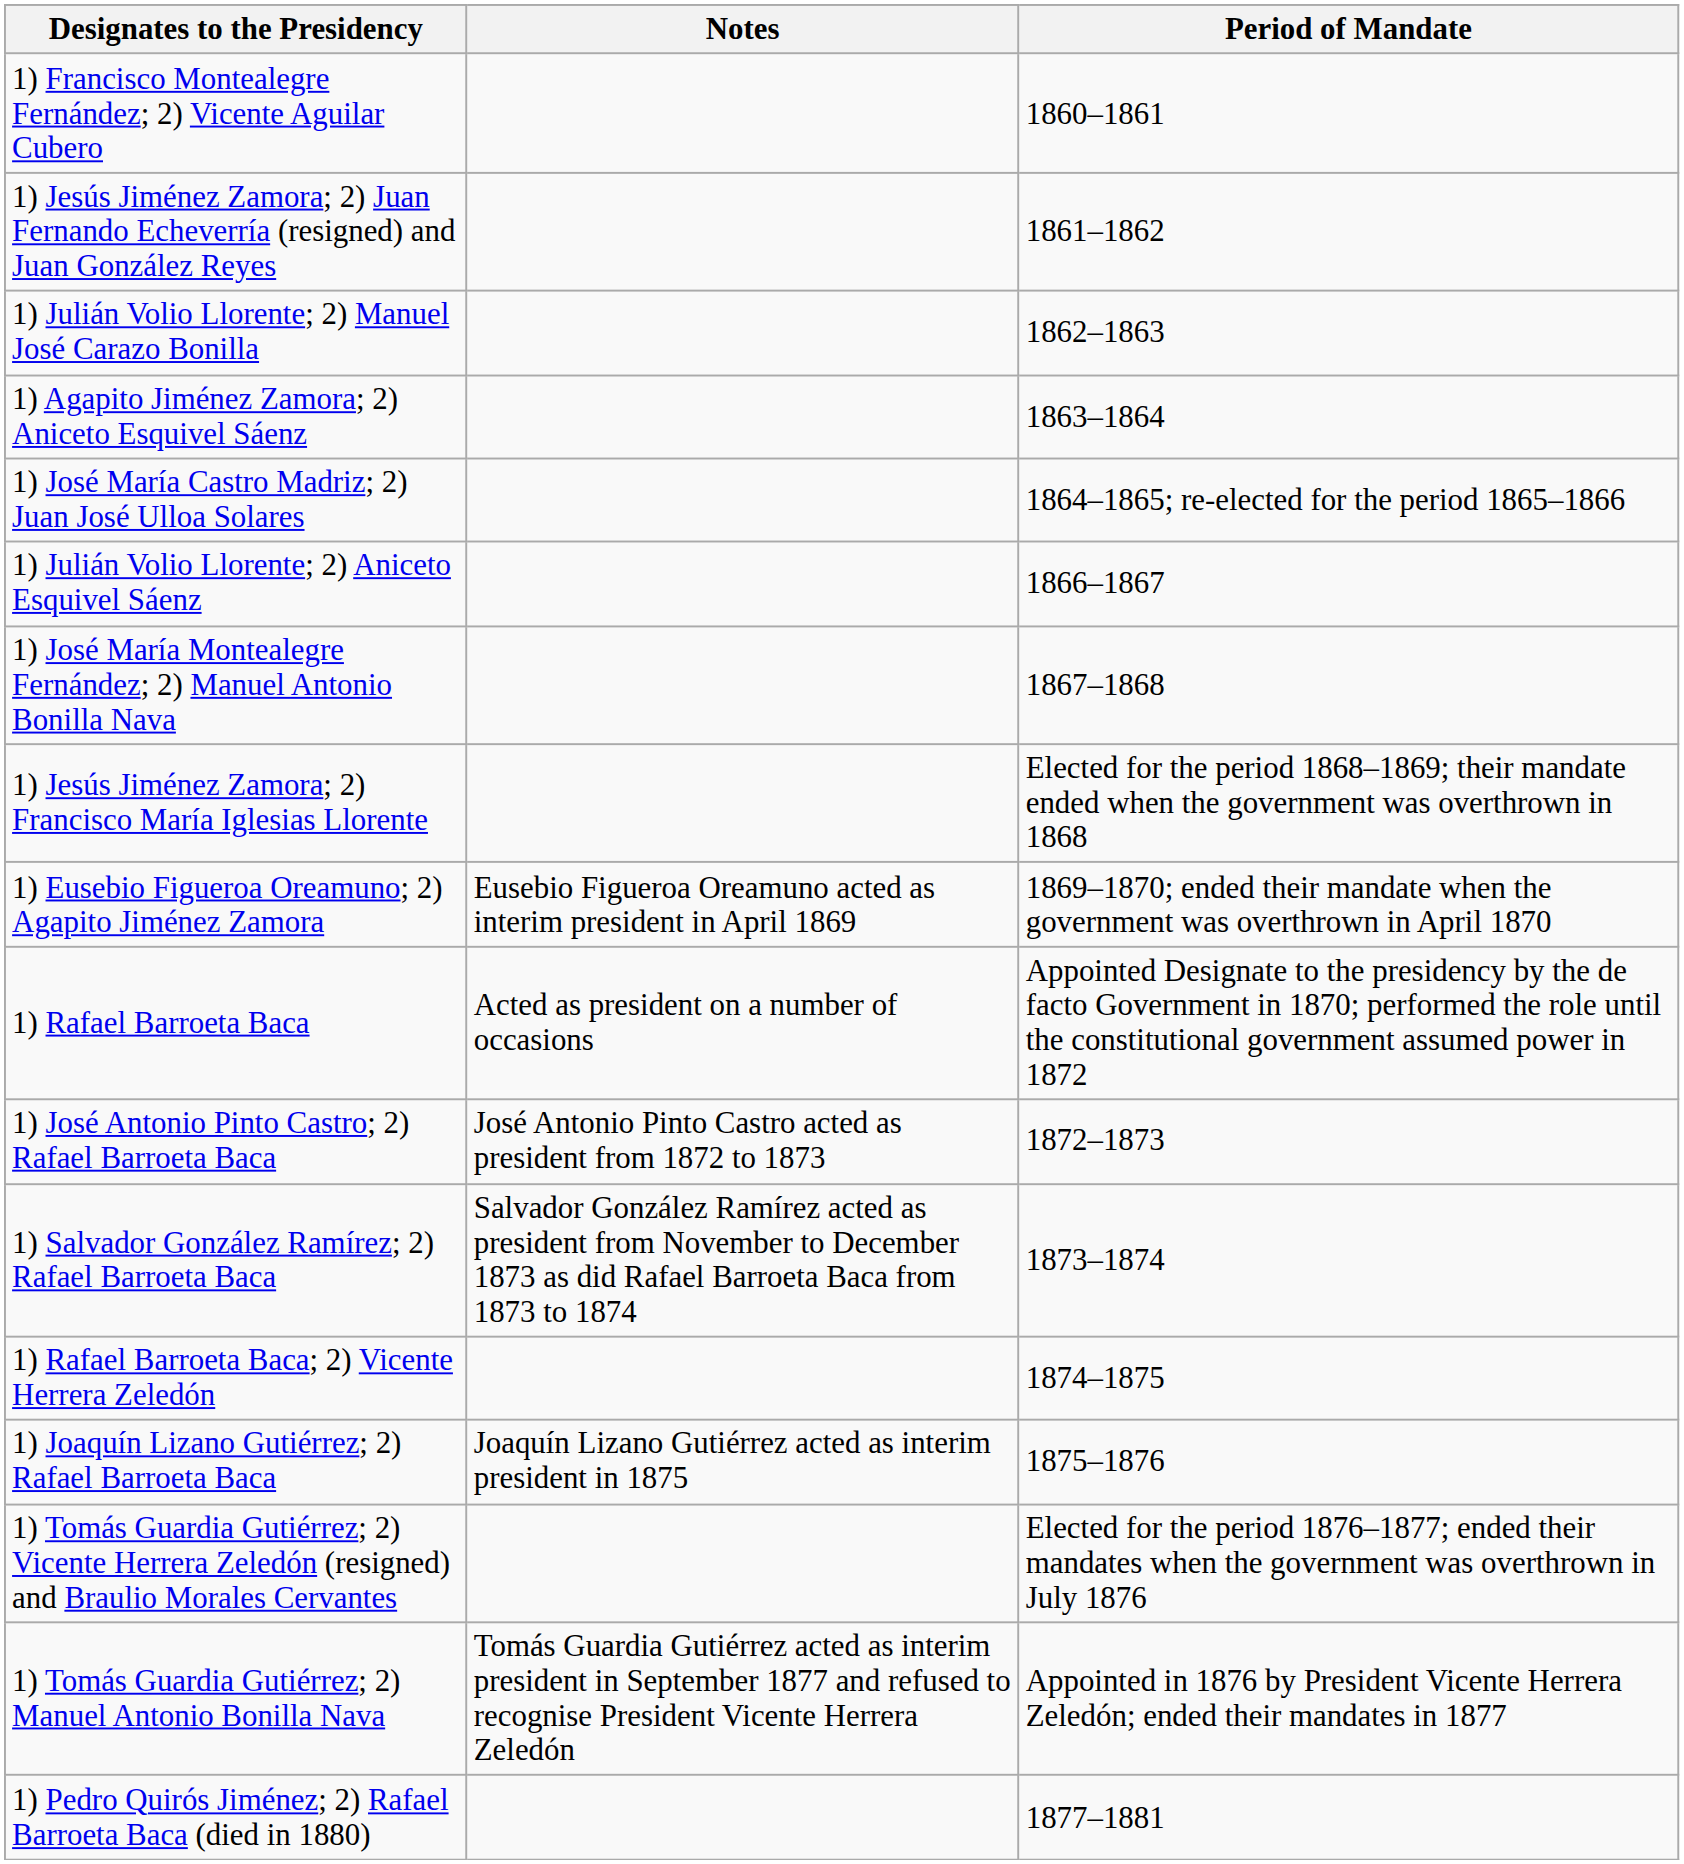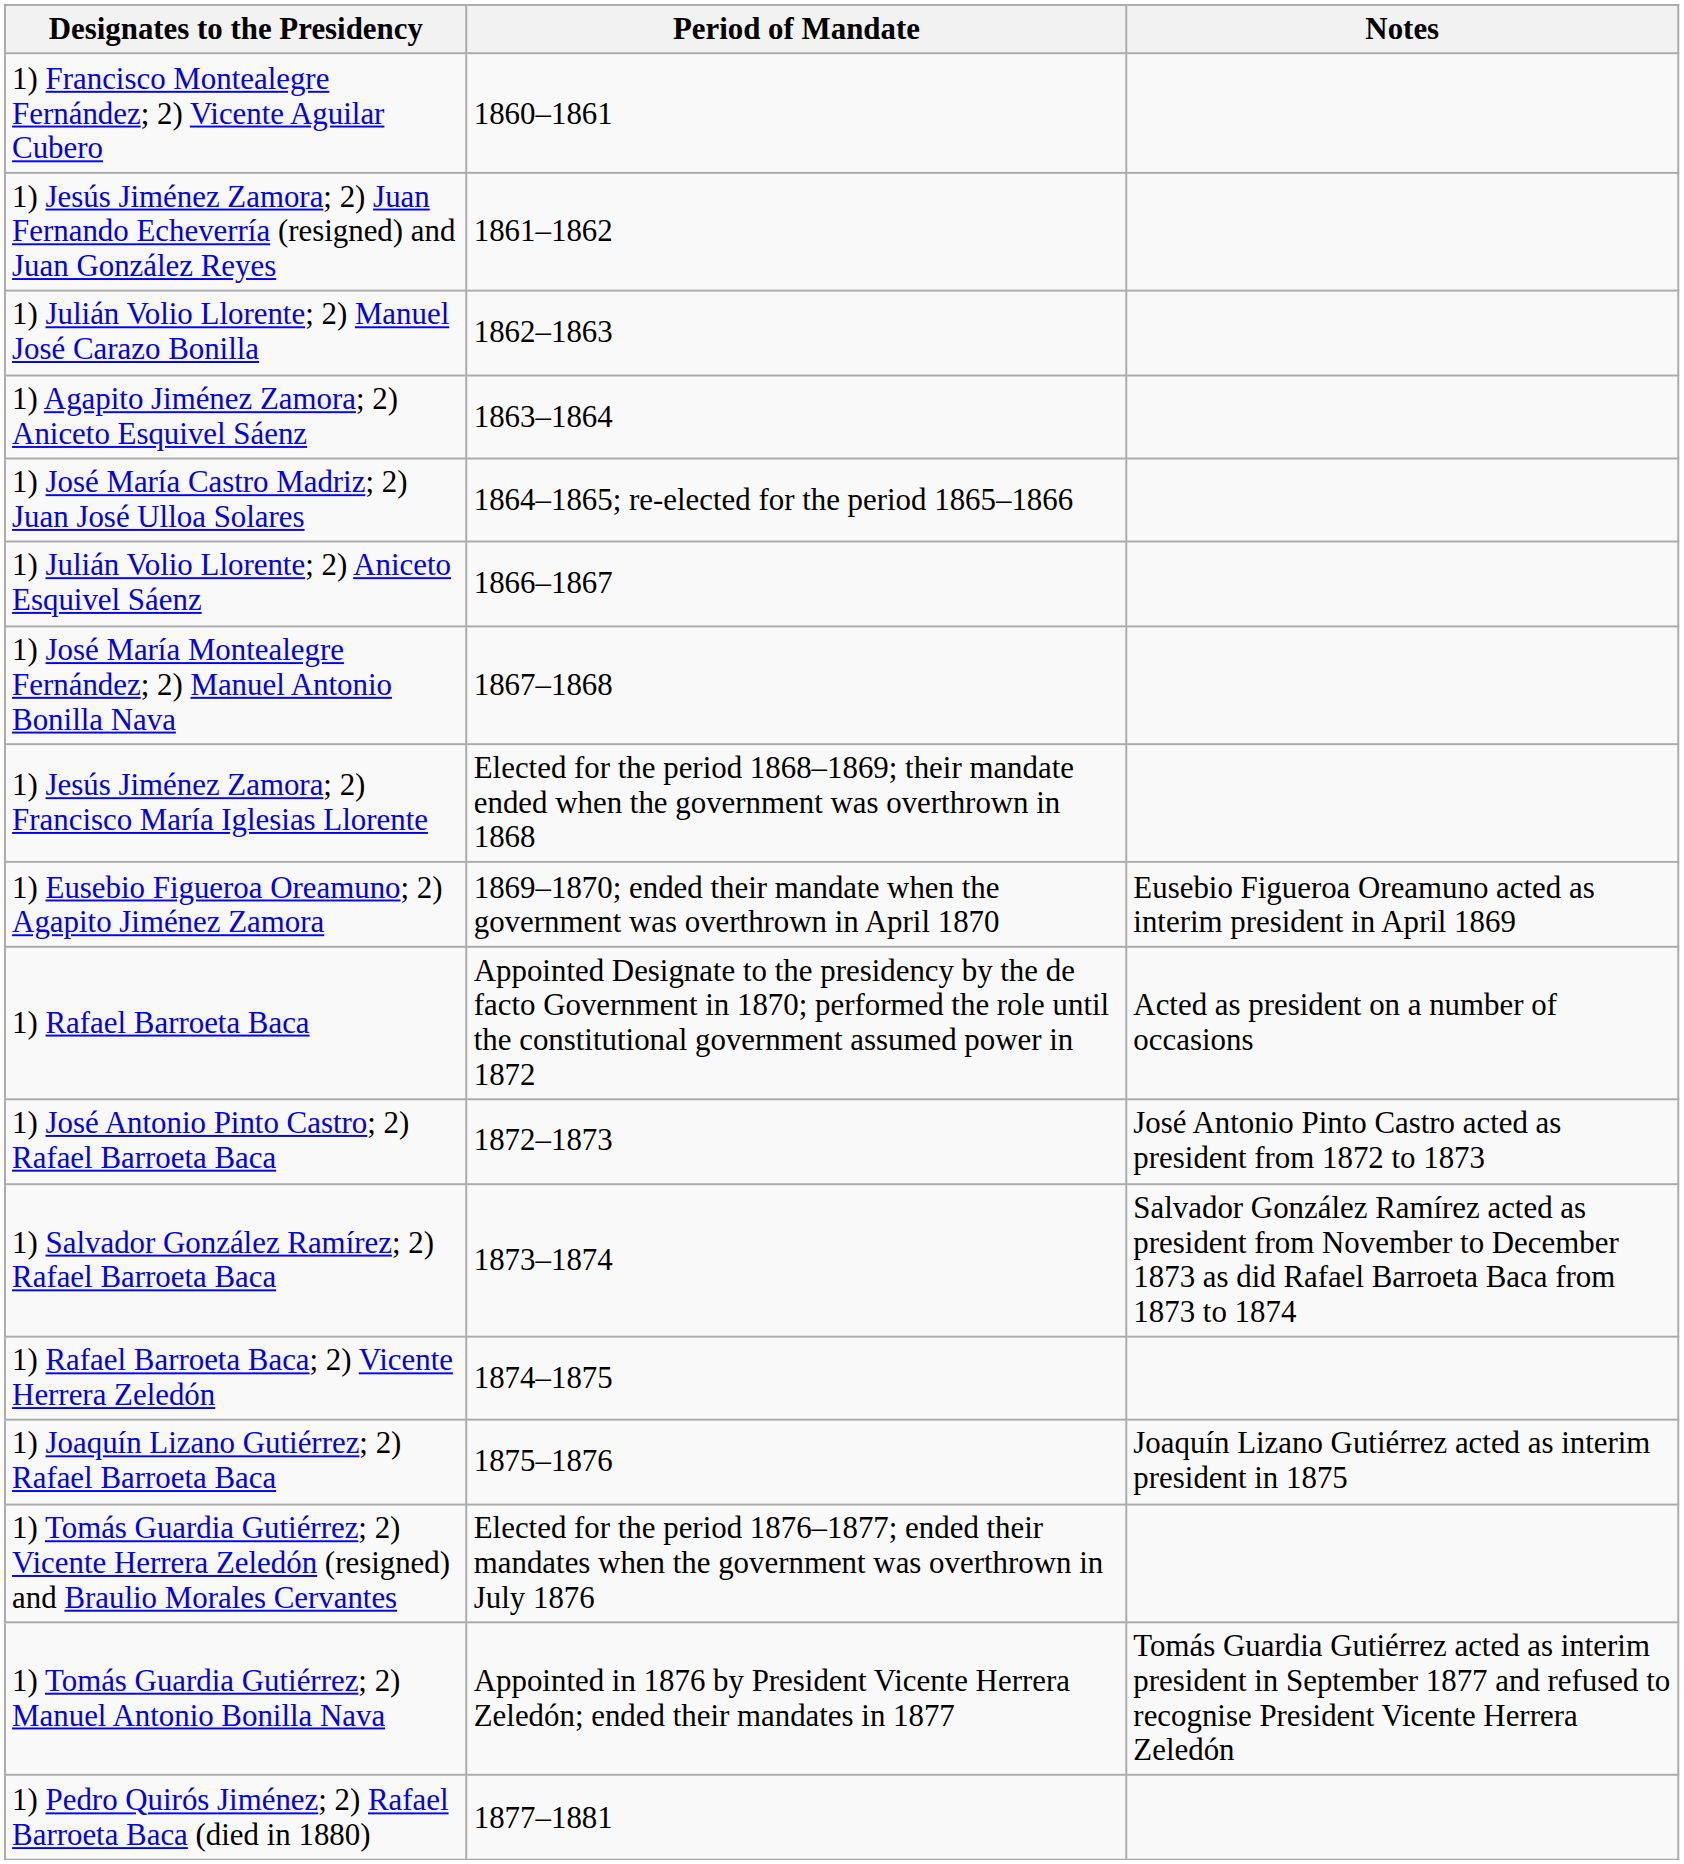columns swapped: Period of Mandate <-> Notes
